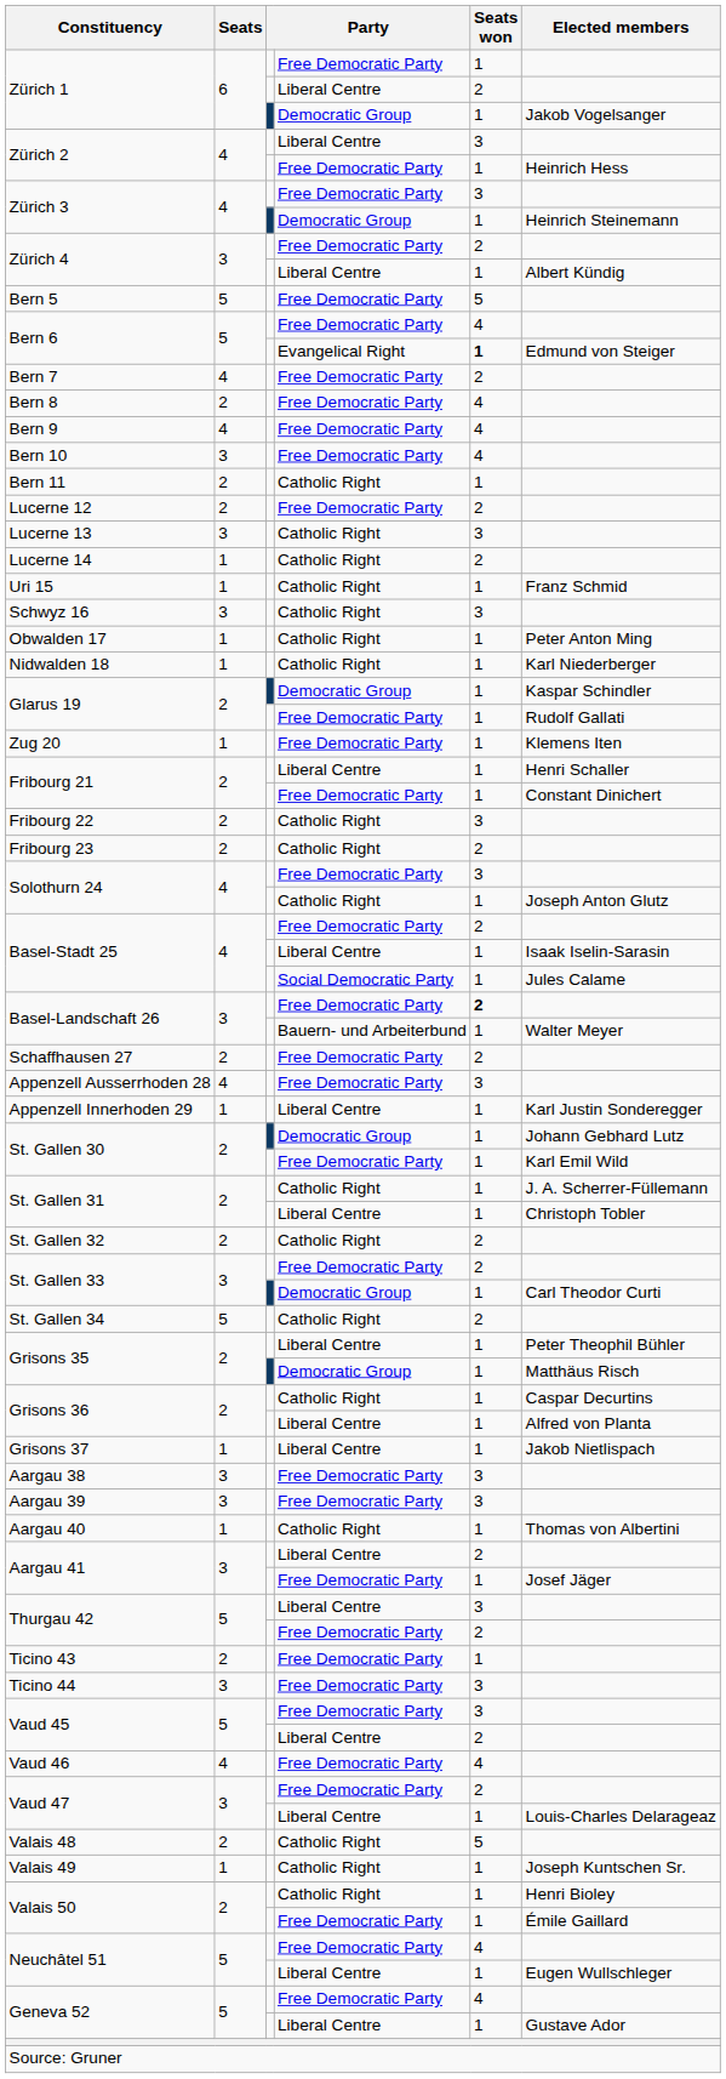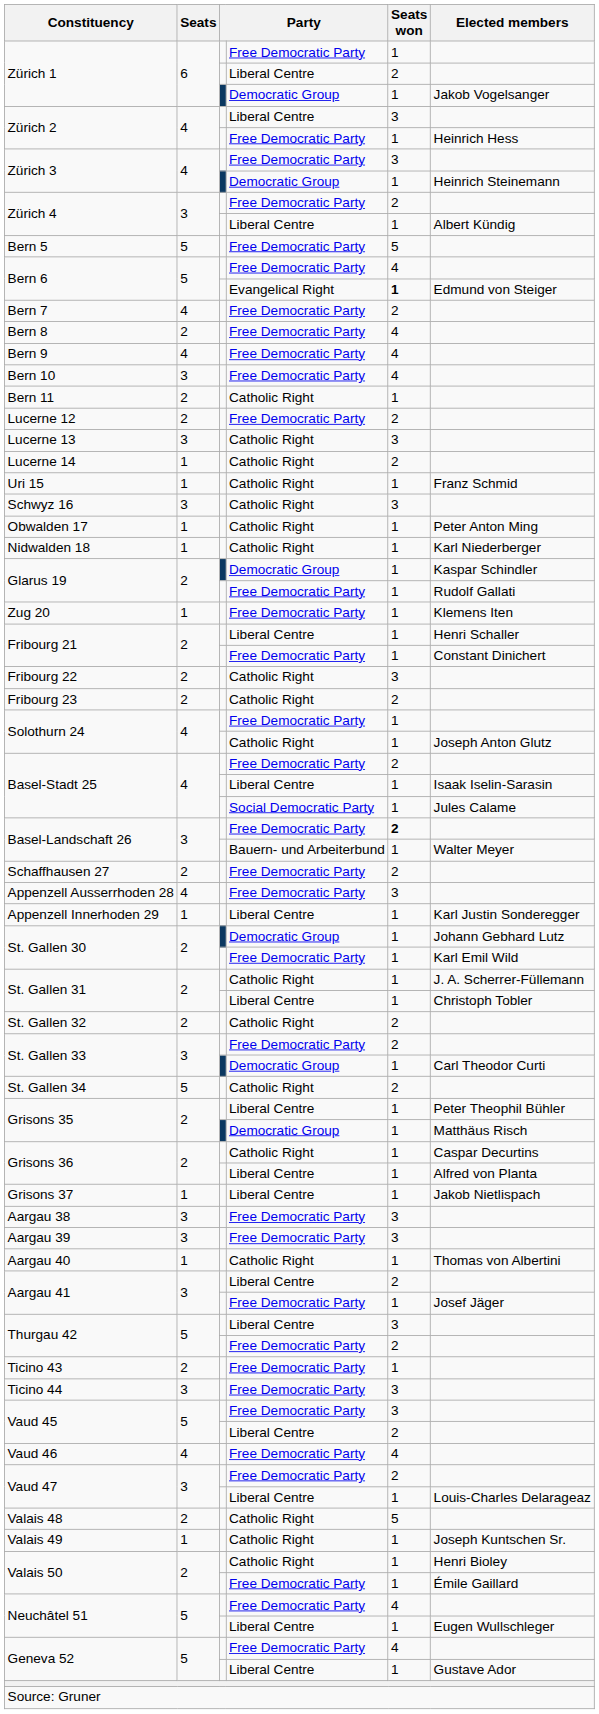Solothurn 24 / Free Democratic Party | Seats won: 3 -> 1
